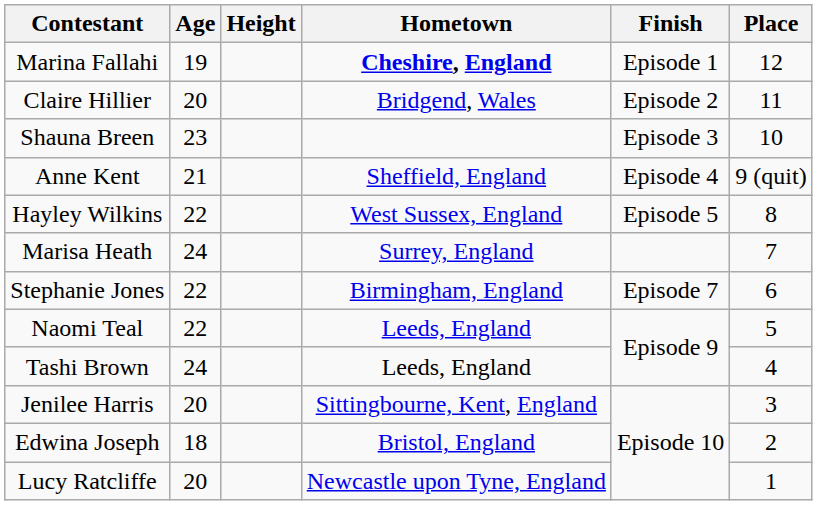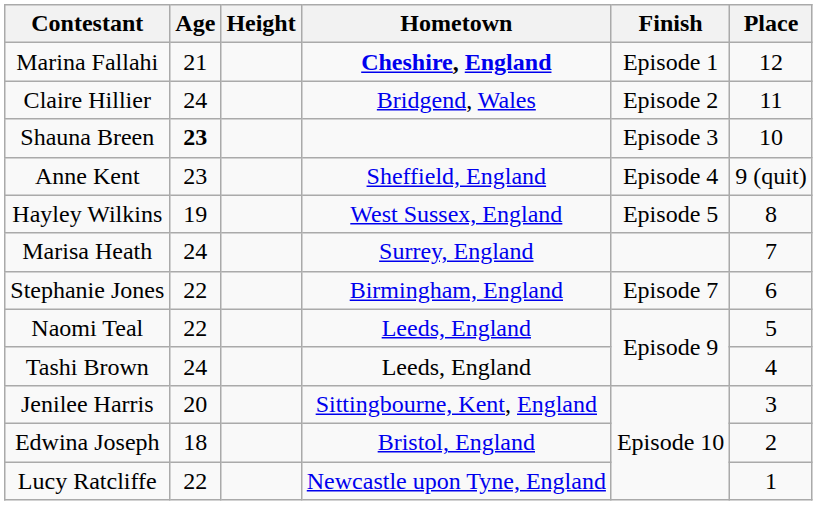Marina Fallahi | Age: 19 -> 21
Claire Hillier | Age: 20 -> 24
Shauna Breen | Age: normal -> bold
Anne Kent | Age: 21 -> 23
Hayley Wilkins | Age: 22 -> 19
Lucy Ratcliffe | Age: 20 -> 22
